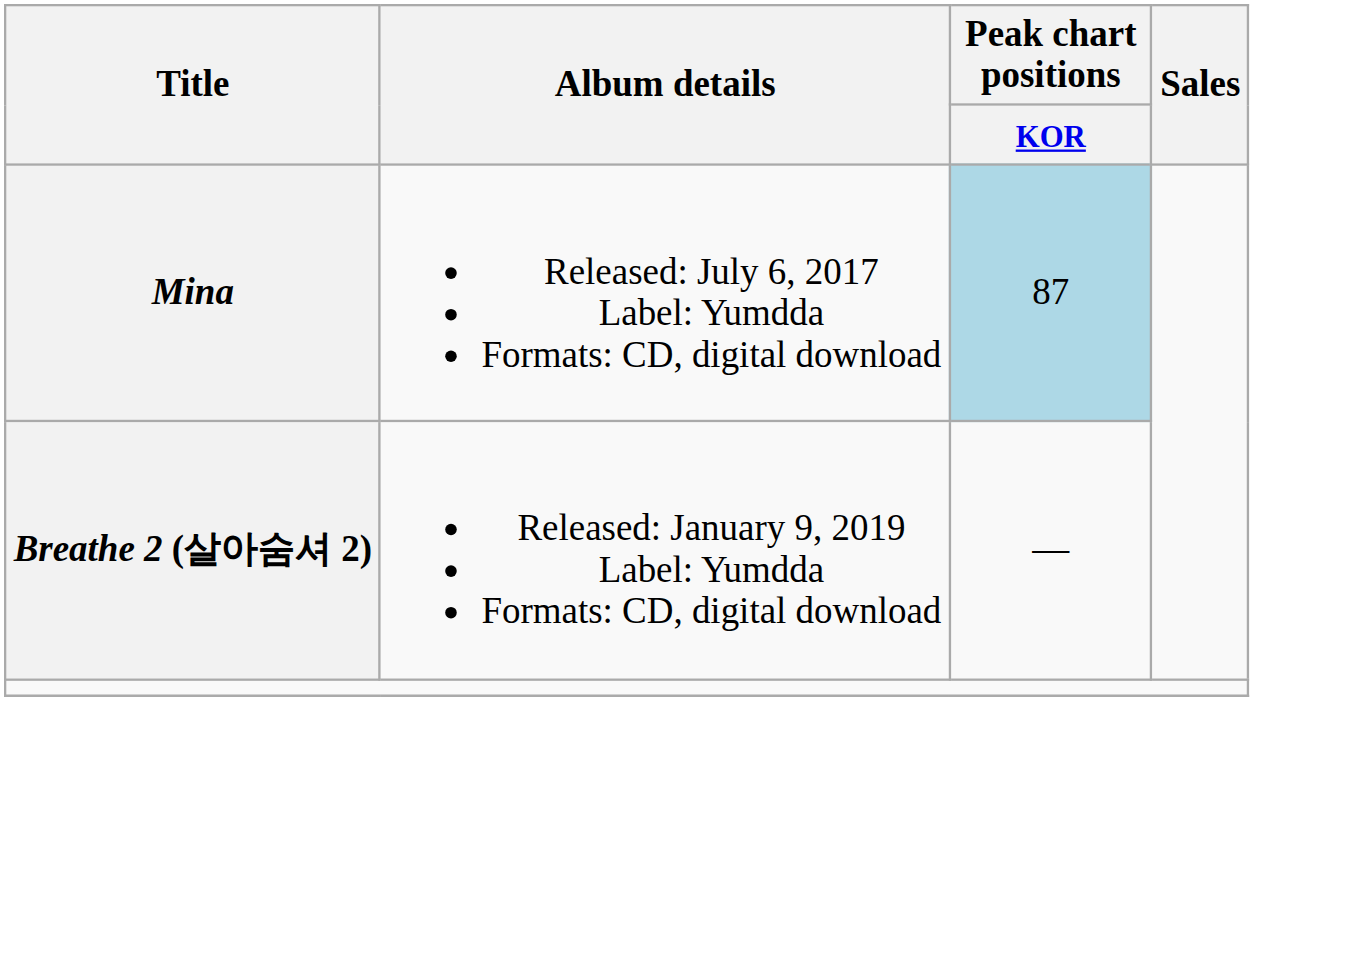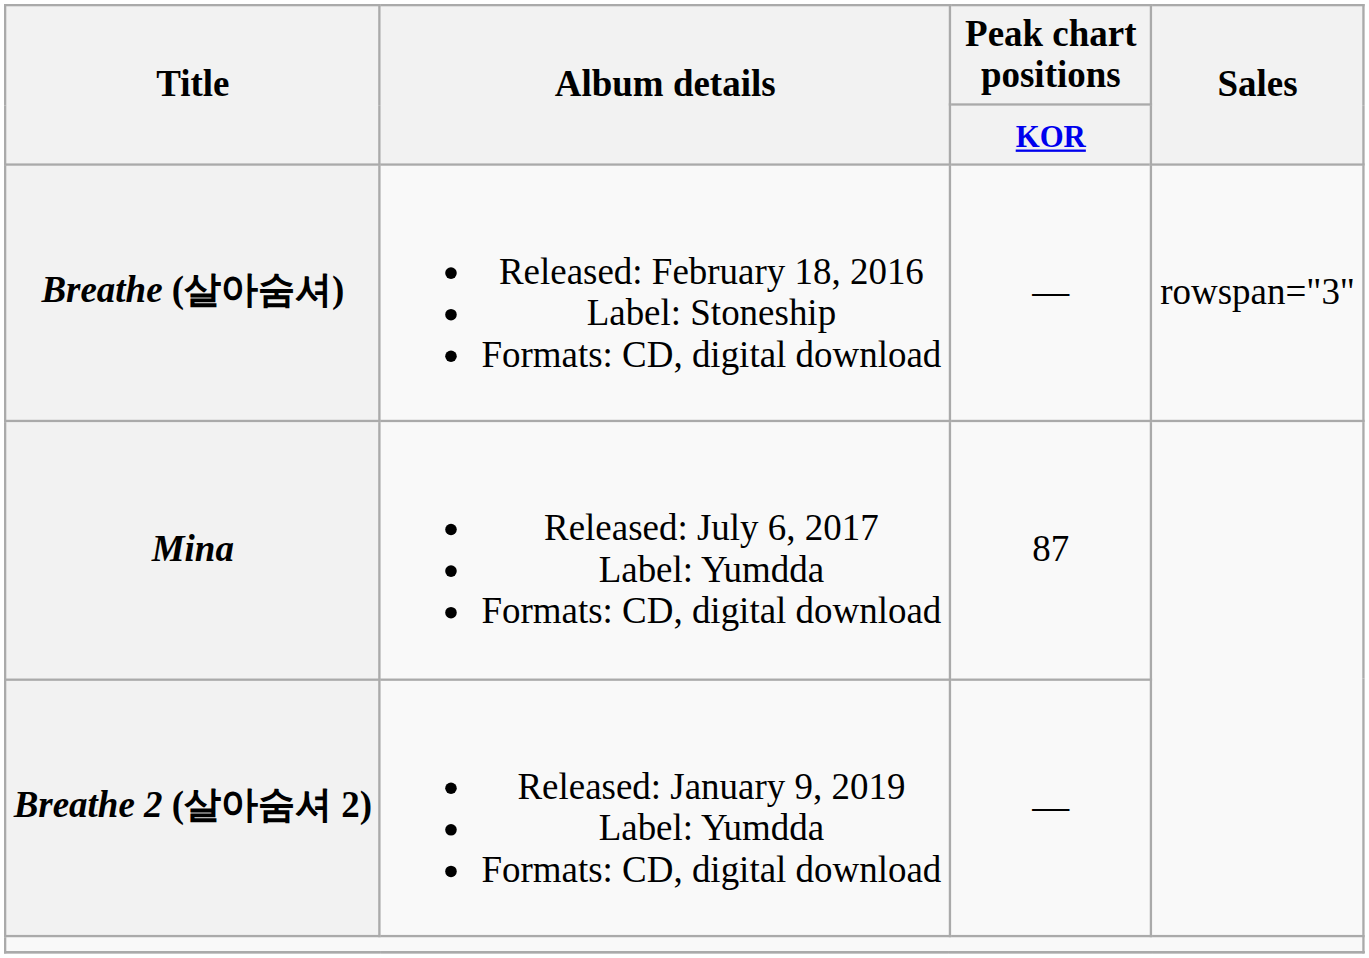+ row: Breathe (살아숨셔) | Released: February 18, 2016 Label: Stoneship Formats: CD, digital download | — | rowspan="3"
Mina | Peak chart positions / KOR: lightblue background -> no background
